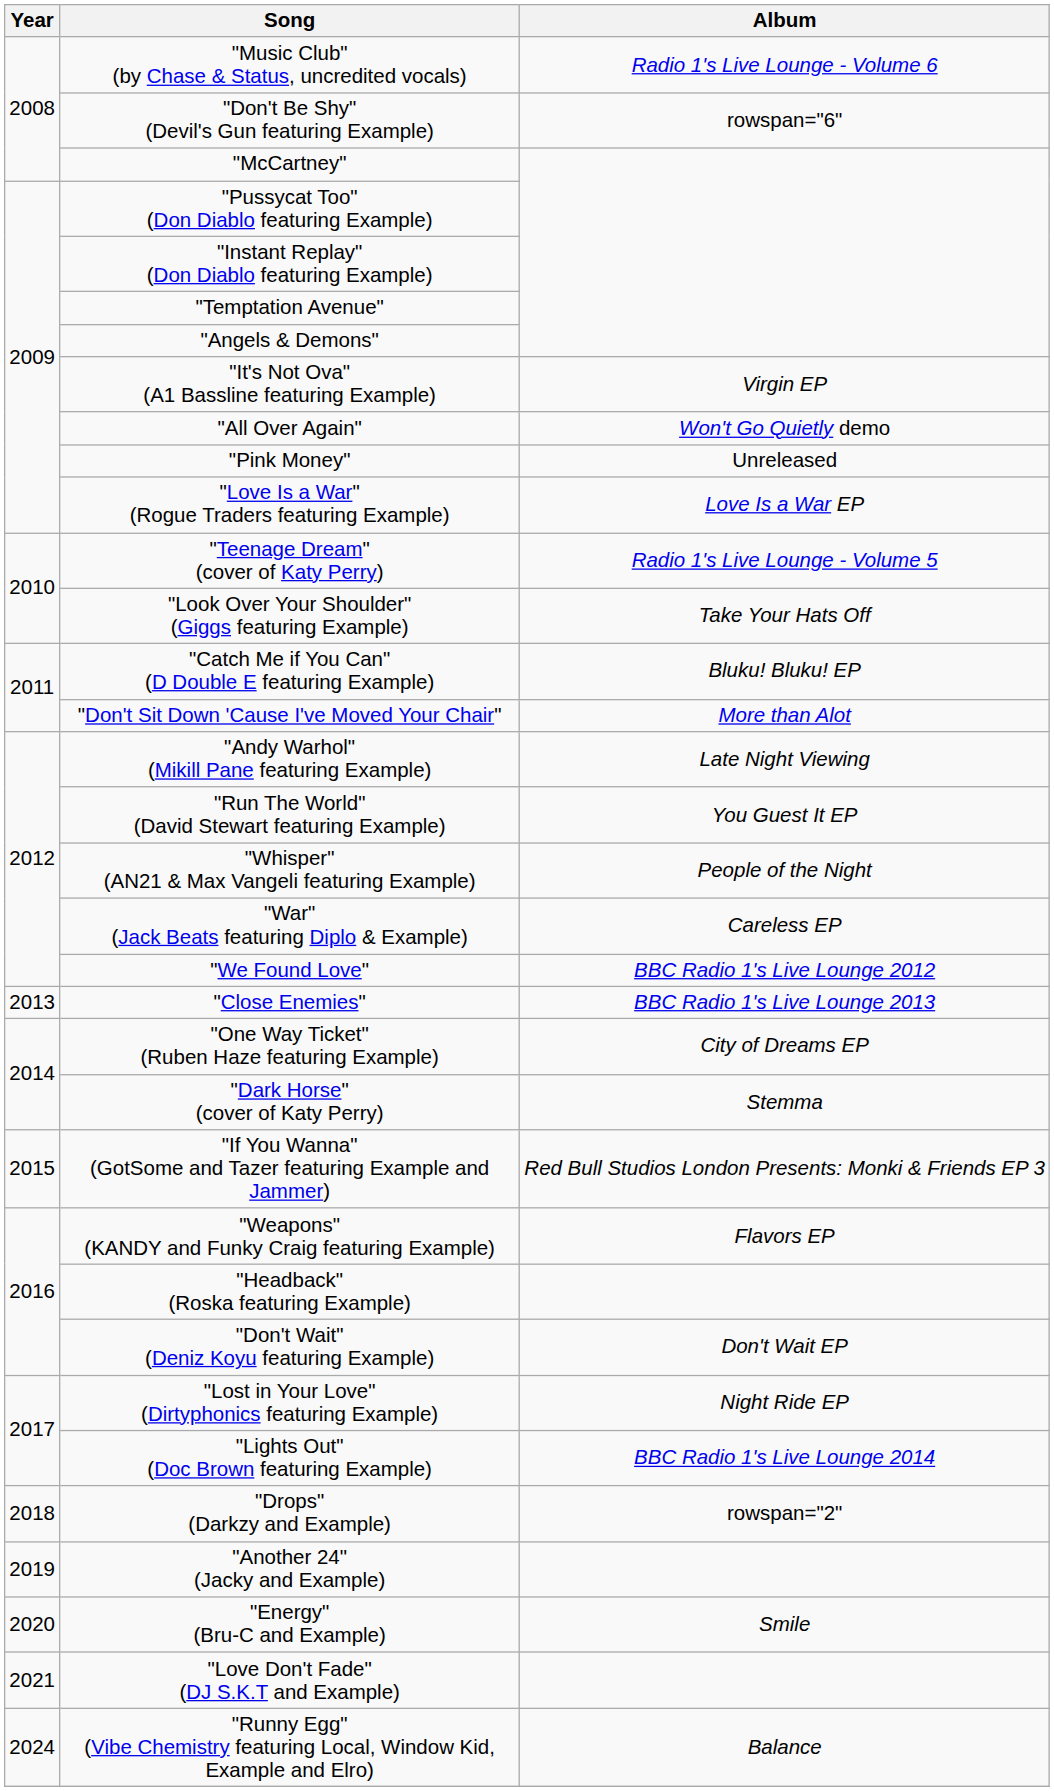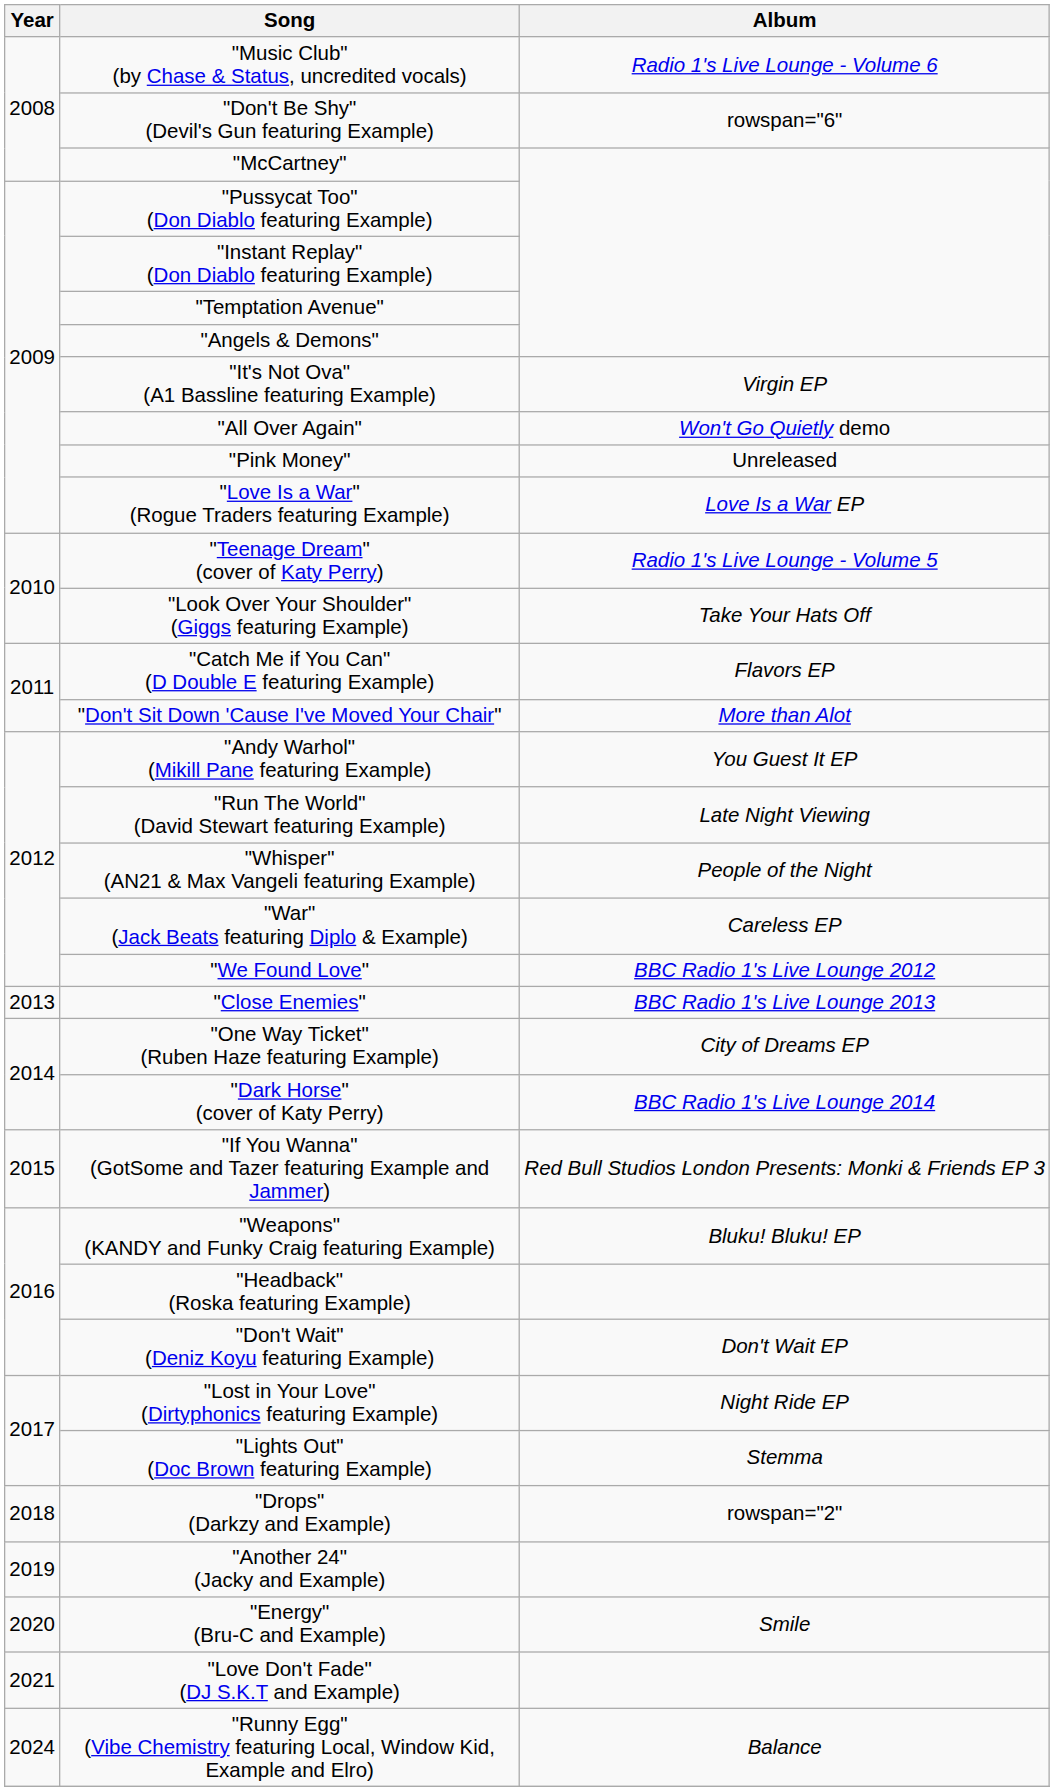"Catch Me if You Can" (D Double E featuring Example) | Album: Bluku! Bluku! EP -> Flavors EP
"Andy Warhol" (Mikill Pane featuring Example) | Album: Late Night Viewing -> You Guest It EP
"Run The World" (David Stewart featuring Example) | Album: You Guest It EP -> Late Night Viewing
"Dark Horse" (cover of Katy Perry) | Album: Stemma -> BBC Radio 1's Live Lounge 2014
"Weapons" (KANDY and Funky Craig featuring Example) | Album: Flavors EP -> Bluku! Bluku! EP
"Lights Out" (Doc Brown featuring Example) | Album: BBC Radio 1's Live Lounge 2014 -> Stemma
